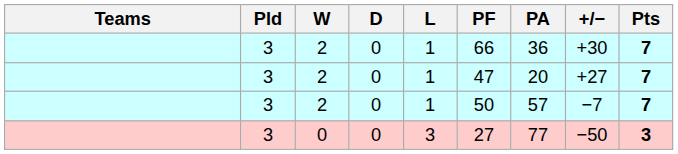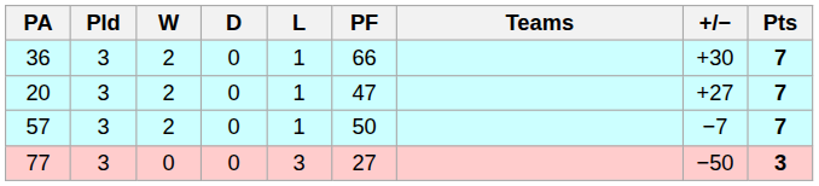columns swapped: Teams <-> PA
